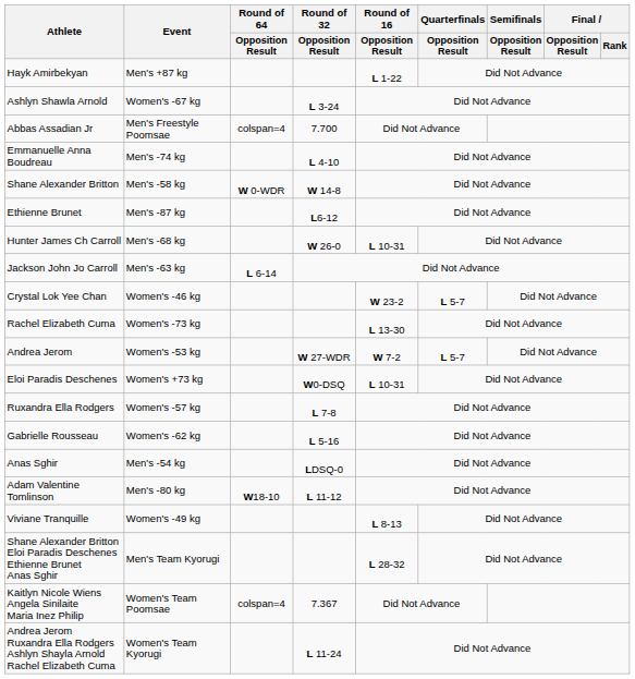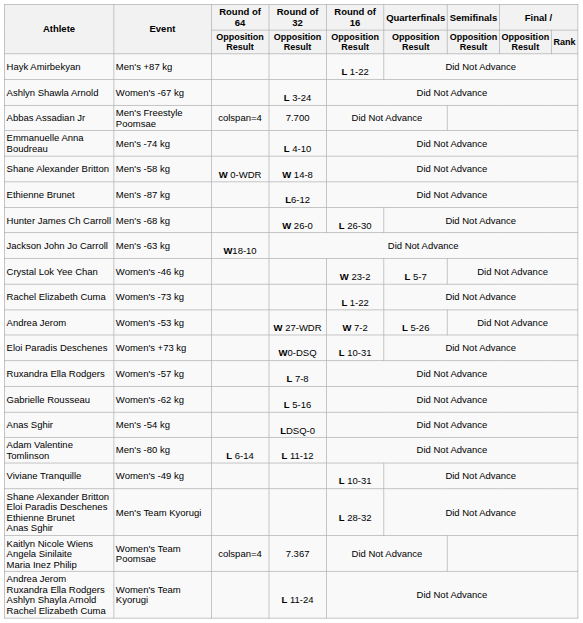Hunter James Ch Carroll | Round of 16 / Opposition Result: L 10-31 -> L 26-30
Jackson John Jo Carroll | Round of 64 / Opposition Result: L 6-14 -> W18-10
Rachel Elizabeth Cuma | Round of 16 / Opposition Result: L 13-30 -> L 1-22
Andrea Jerom | Quarterfinals / Opposition Result: L 5-7 -> L 5-26
Adam Valentine Tomlinson | Round of 64 / Opposition Result: W18-10 -> L 6-14
Viviane Tranquille | Round of 16 / Opposition Result: L 8-13 -> L 10-31
